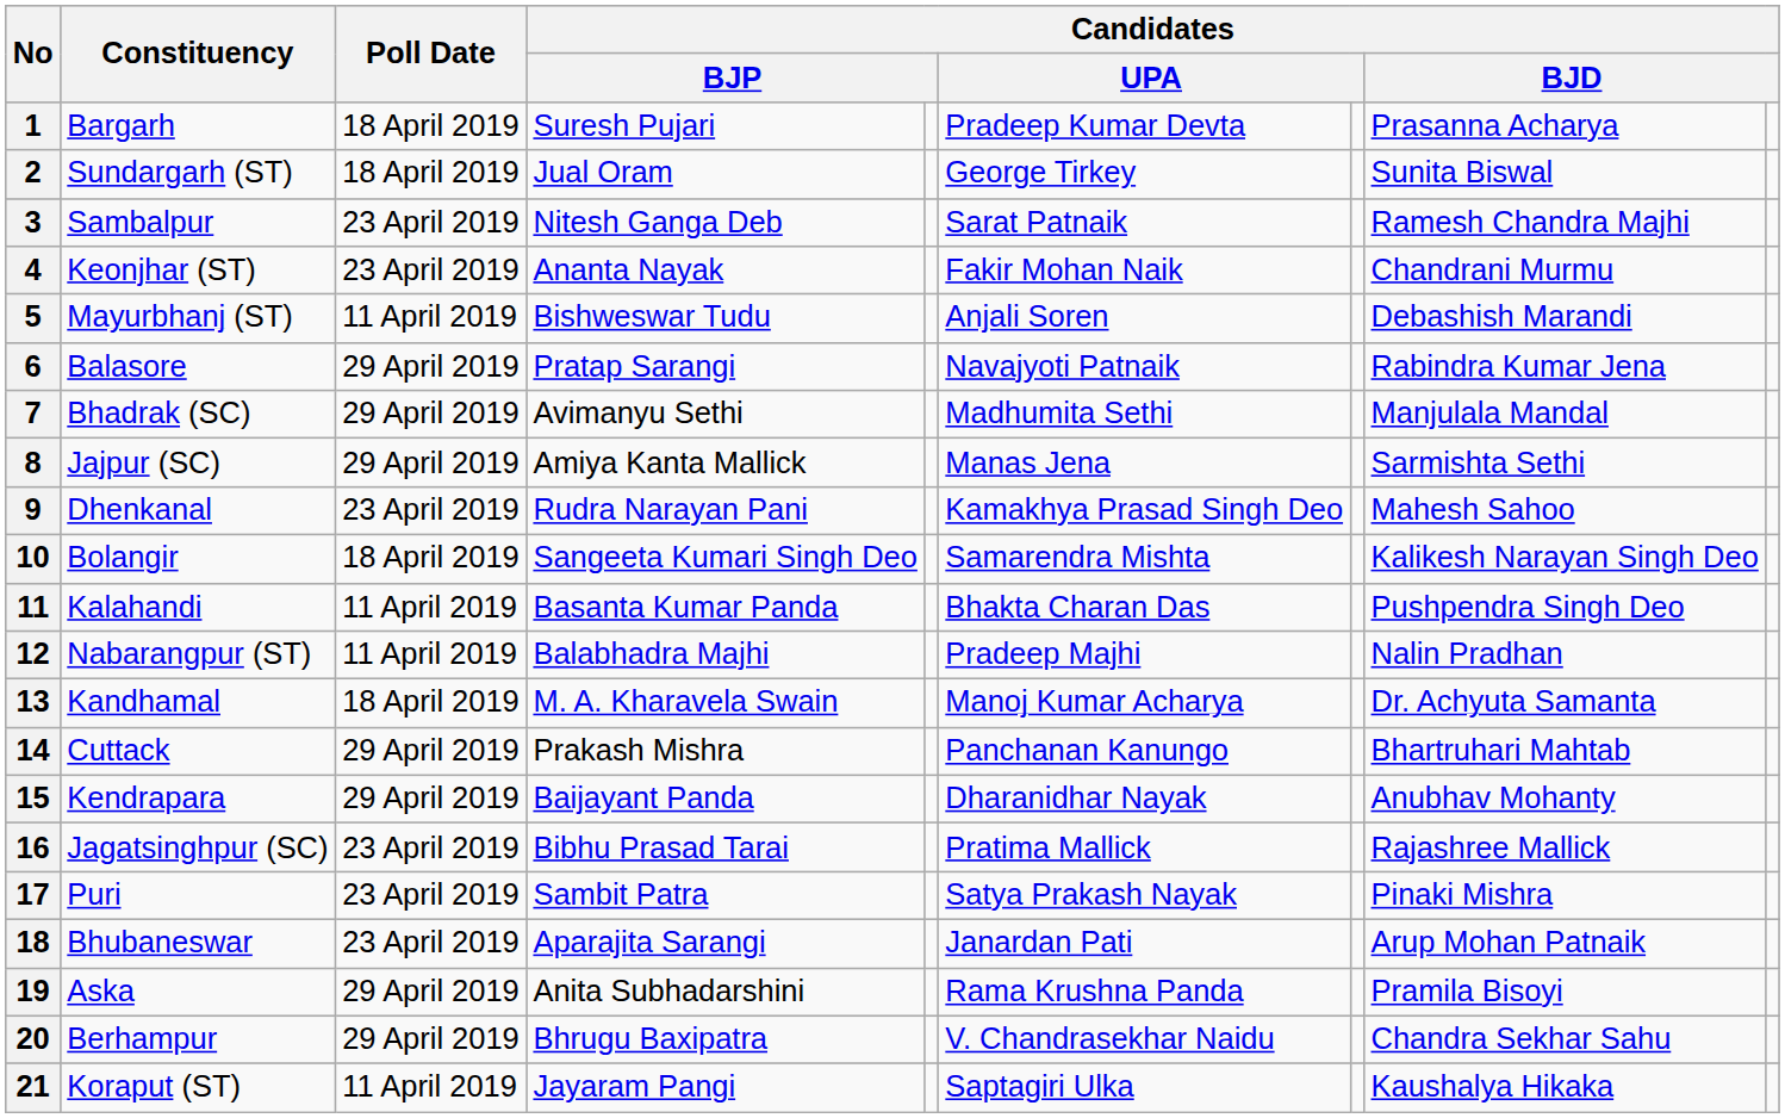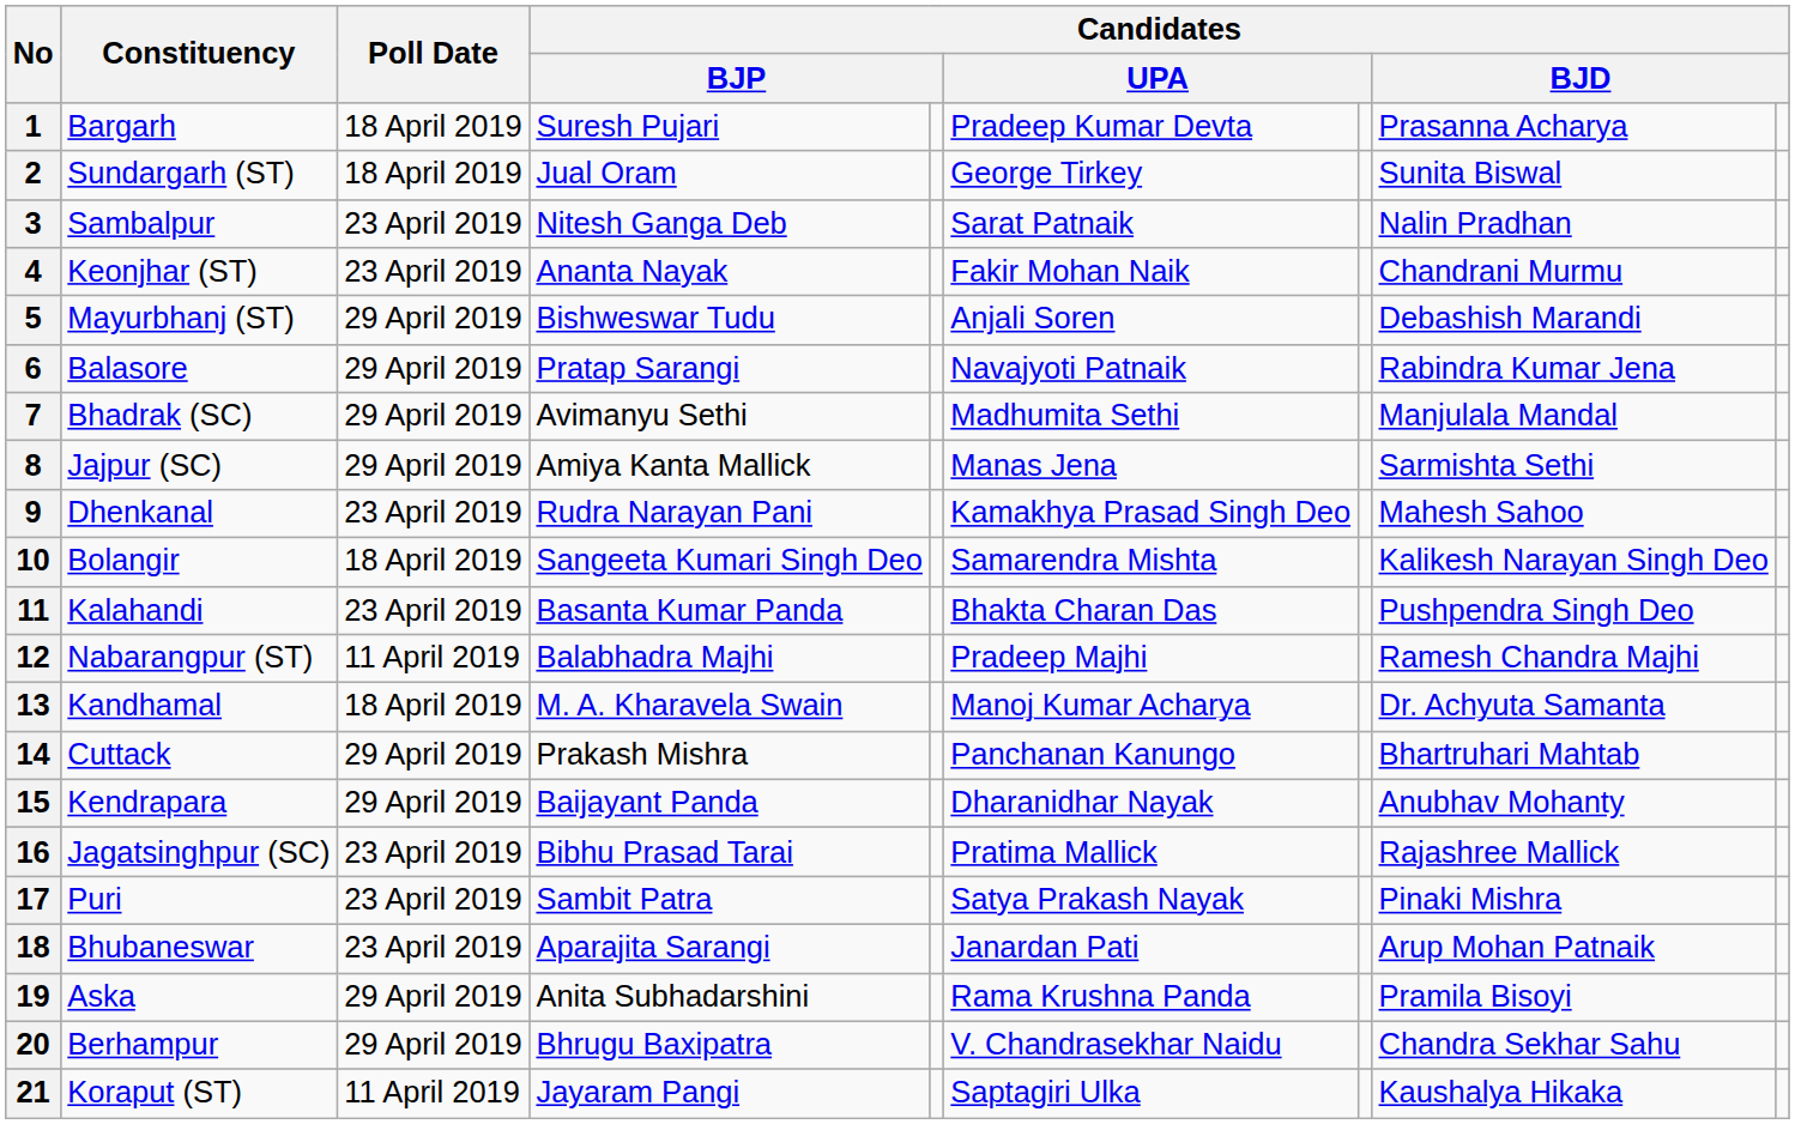3 | column 8: Ramesh Chandra Majhi -> Nalin Pradhan
5 | Poll Date: 11 April 2019 -> 29 April 2019
11 | Poll Date: 11 April 2019 -> 23 April 2019
12 | column 8: Nalin Pradhan -> Ramesh Chandra Majhi
